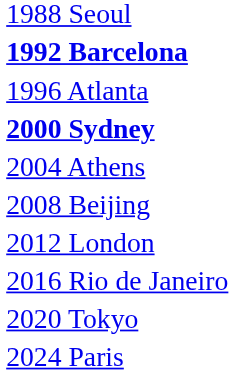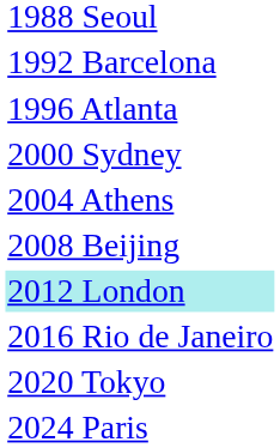1992 Barcelona | column 1: bold -> normal
2000 Sydney | column 1: bold -> normal
2012 London | column 1: no background -> paleturquoise background
